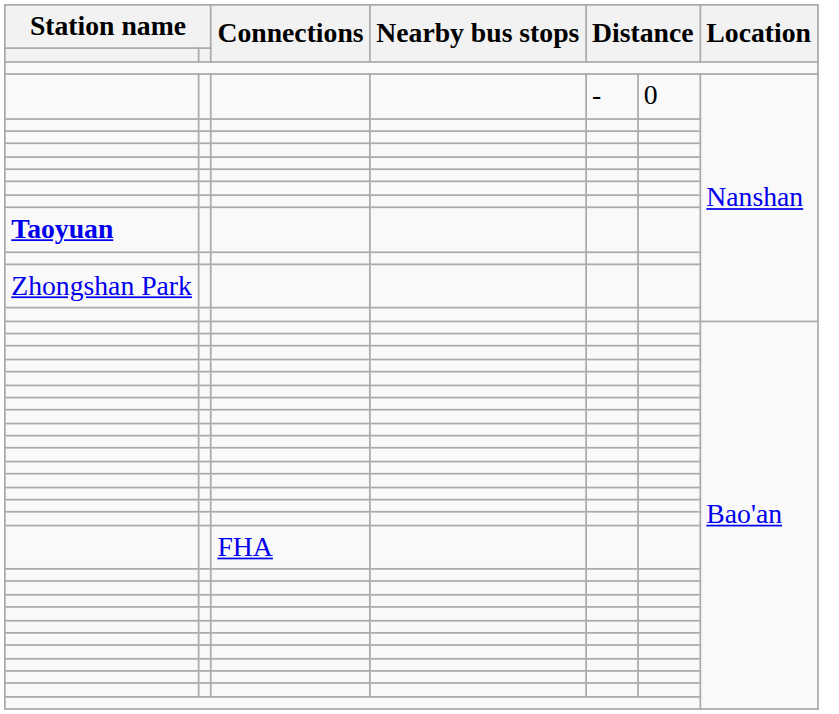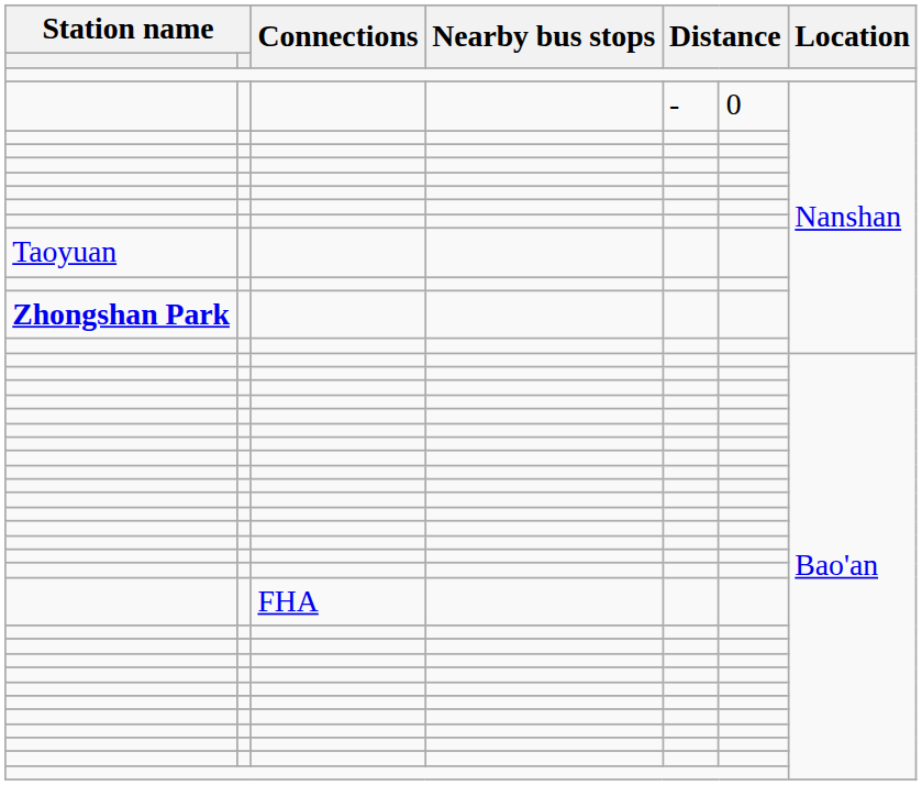Taoyuan | column 1: bold -> normal
Zhongshan Park | column 1: normal -> bold
